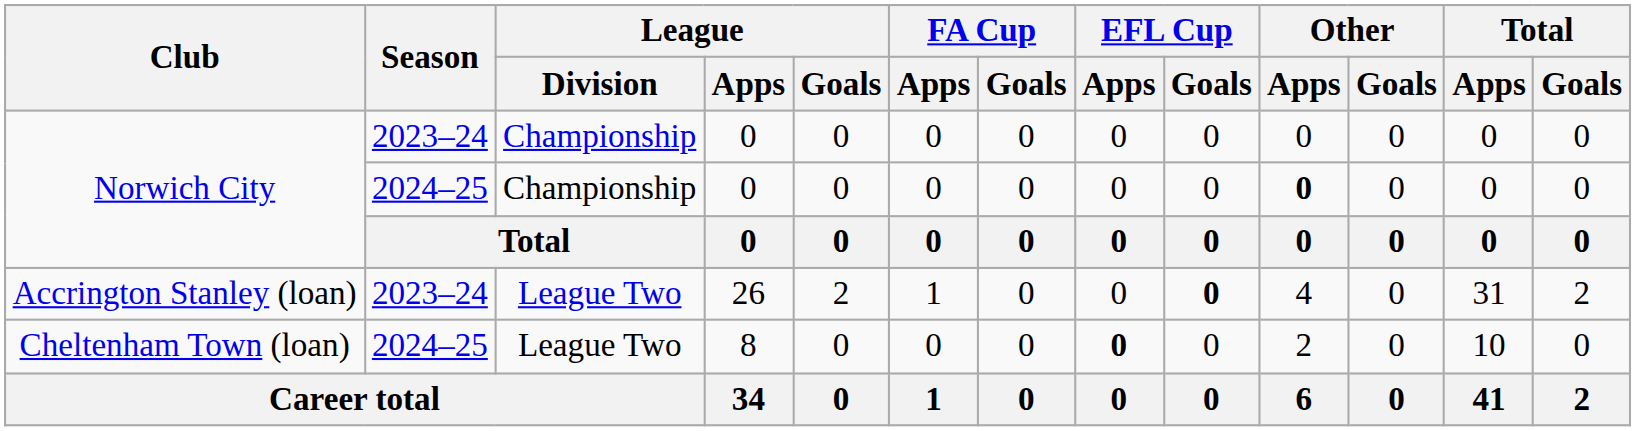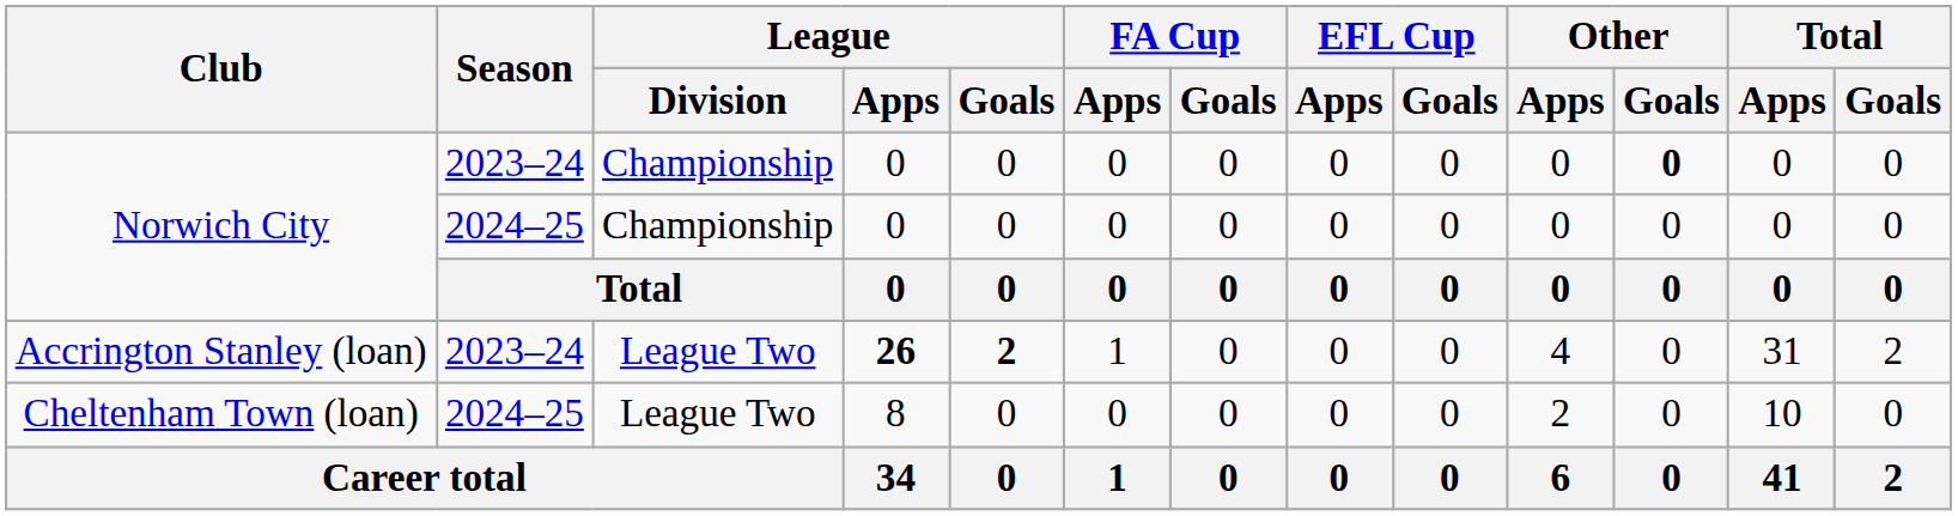Norwich City / 2023–24 | Other / Goals: normal -> bold
Norwich City / 2024–25 | Other / Apps: bold -> normal
Accrington Stanley (loan) | League / Apps: normal -> bold
Accrington Stanley (loan) | League / Goals: normal -> bold
Accrington Stanley (loan) | EFL Cup / Goals: bold -> normal
Cheltenham Town (loan) | EFL Cup / Apps: bold -> normal
